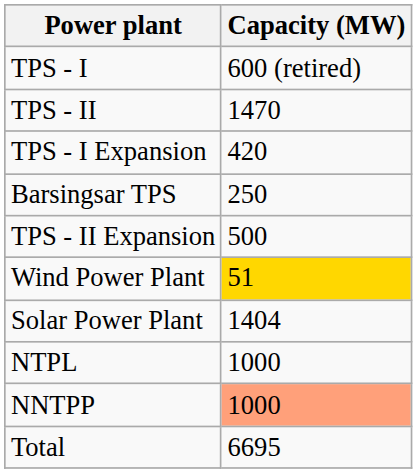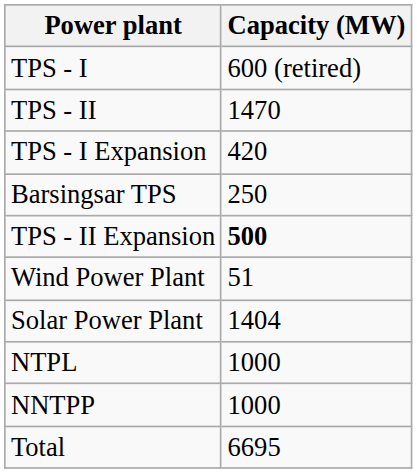TPS - II Expansion | Capacity (MW): normal -> bold
Wind Power Plant | Capacity (MW): gold background -> no background
NNTPP | Capacity (MW): lightsalmon background -> no background
